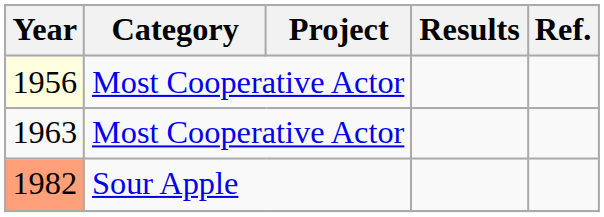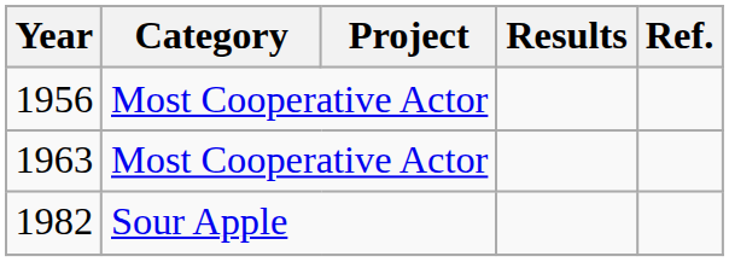1956 | Year: lightyellow background -> no background
1982 | Year: lightsalmon background -> no background
